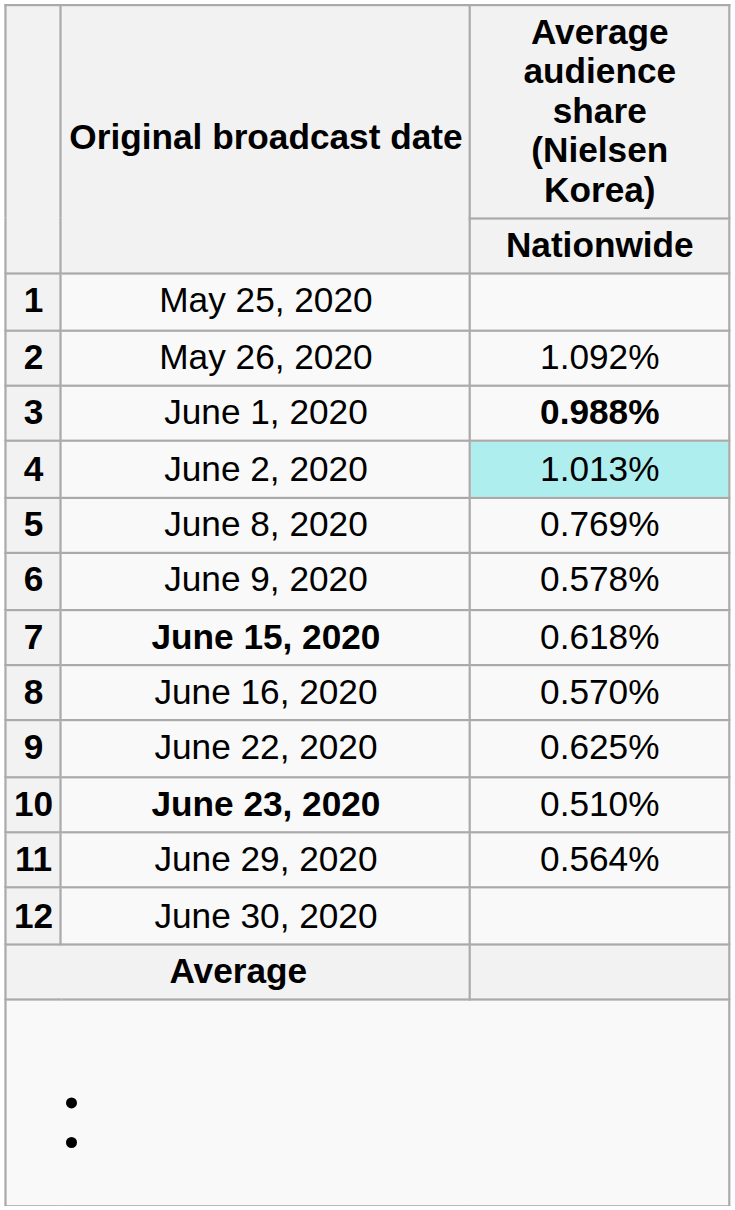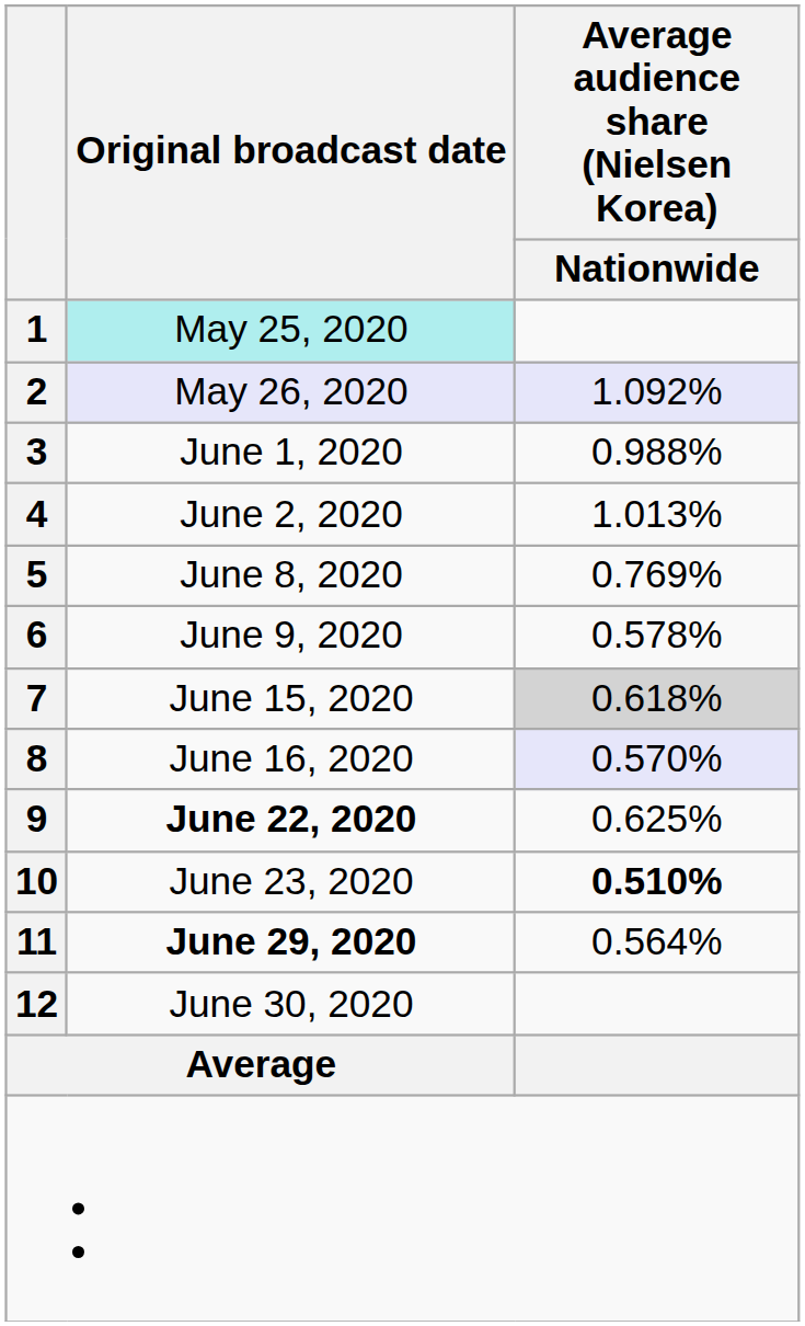1 | Original broadcast date: no background -> paleturquoise background
2 | Original broadcast date: no background -> lavender background
2 | Average audience share (Nielsen Korea) / Nationwide: no background -> lavender background
3 | Average audience share (Nielsen Korea) / Nationwide: bold -> normal
4 | Average audience share (Nielsen Korea) / Nationwide: paleturquoise background -> no background
7 | Original broadcast date: bold -> normal
7 | Average audience share (Nielsen Korea) / Nationwide: no background -> lightgrey background
8 | Average audience share (Nielsen Korea) / Nationwide: no background -> lavender background
9 | Original broadcast date: normal -> bold
10 | Original broadcast date: bold -> normal
10 | Average audience share (Nielsen Korea) / Nationwide: normal -> bold
11 | Original broadcast date: normal -> bold
